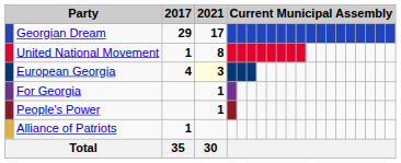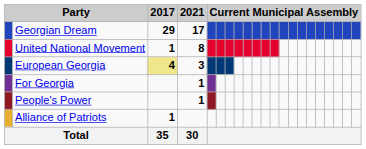European Georgia | 2017: no background -> khaki background
European Georgia | 2021: lightyellow background -> no background
